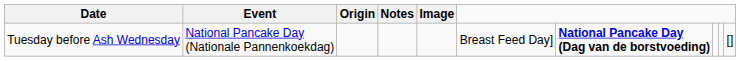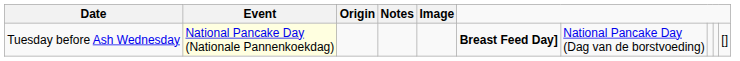Tuesday before Ash Wednesday | Event: no background -> lightyellow background
Tuesday before Ash Wednesday | column 6: normal -> bold
Tuesday before Ash Wednesday | column 7: bold -> normal
